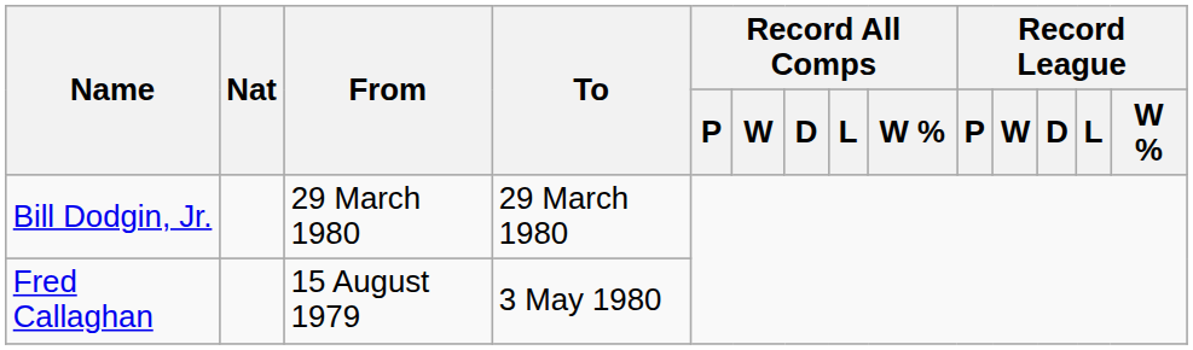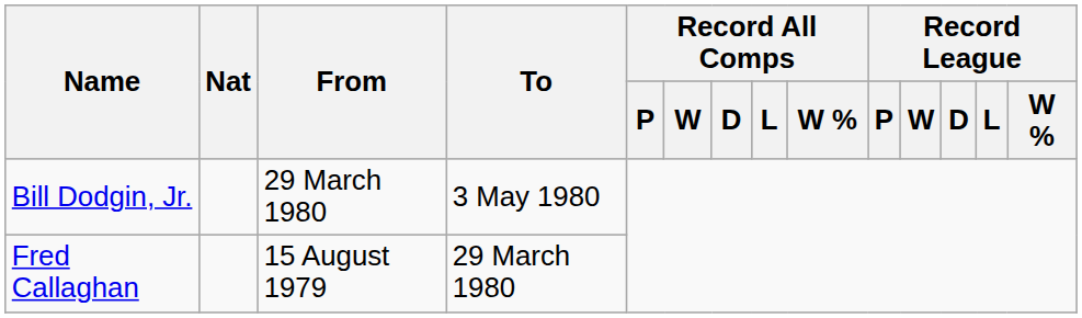Bill Dodgin, Jr. | To: 29 March 1980 -> 3 May 1980
Fred Callaghan | To: 3 May 1980 -> 29 March 1980
